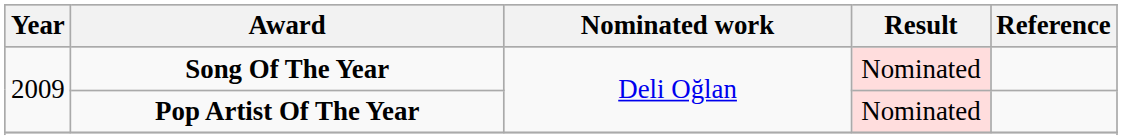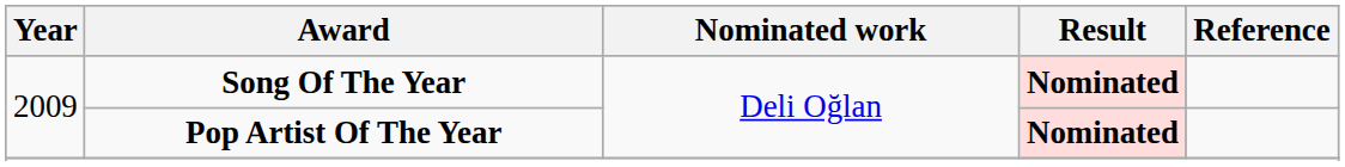Song Of The Year | Result: normal -> bold
Pop Artist Of The Year | Result: normal -> bold
